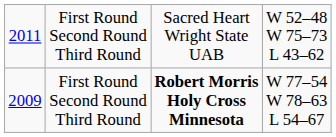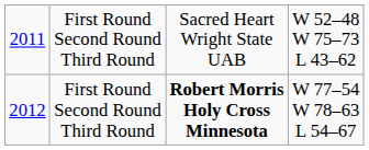row 2 | column 1: 2009 -> 2012
